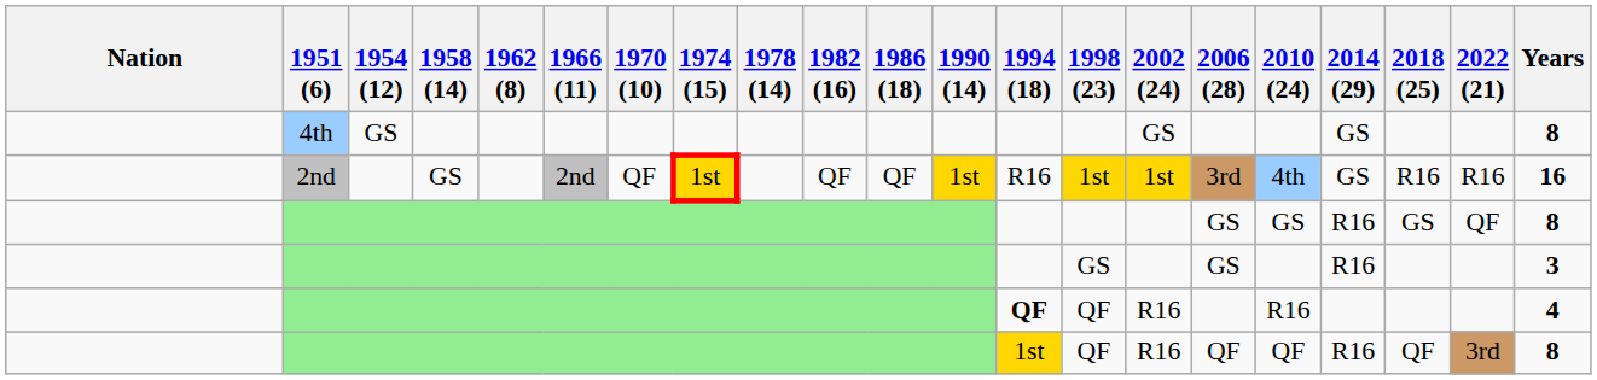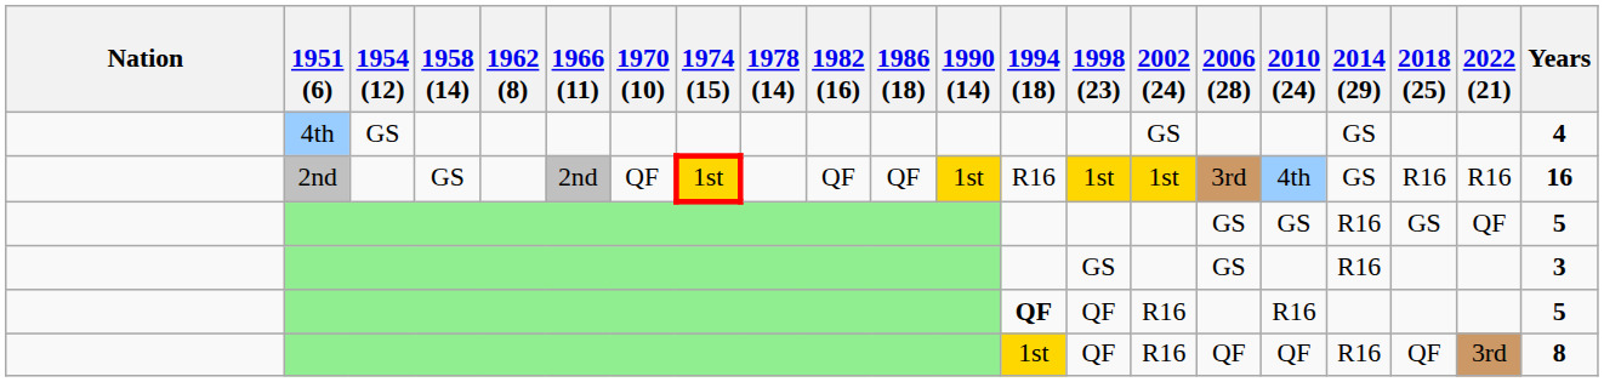row 2 | Years: 8 -> 4
row 4 | Years: 8 -> 5
row 6 | Years: 4 -> 5
